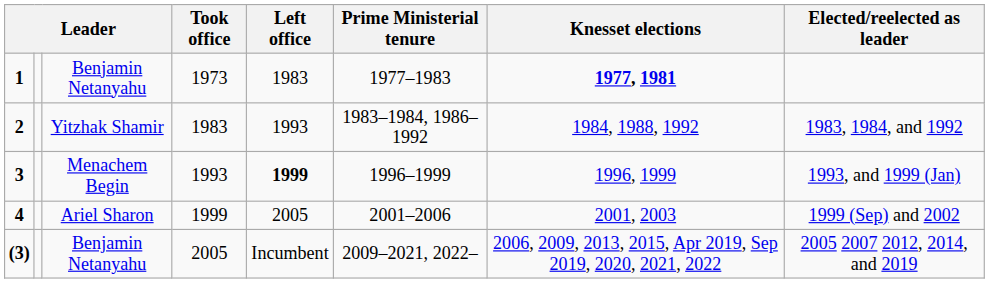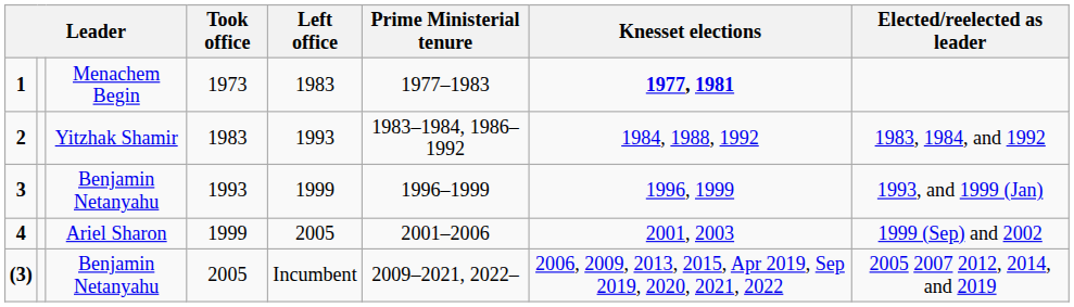1 | column 3: Benjamin Netanyahu -> Menachem Begin
3 | column 3: Menachem Begin -> Benjamin Netanyahu
3 | Left office: bold -> normal
